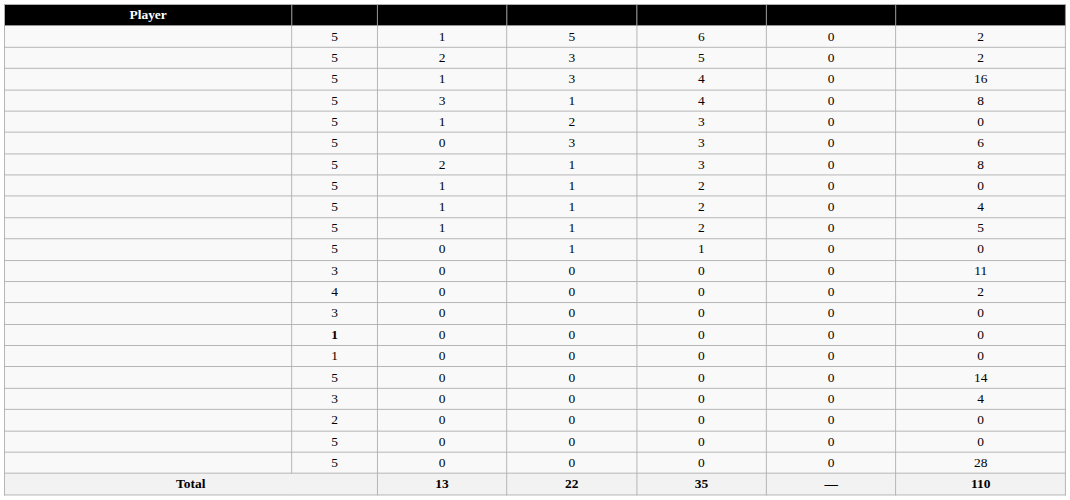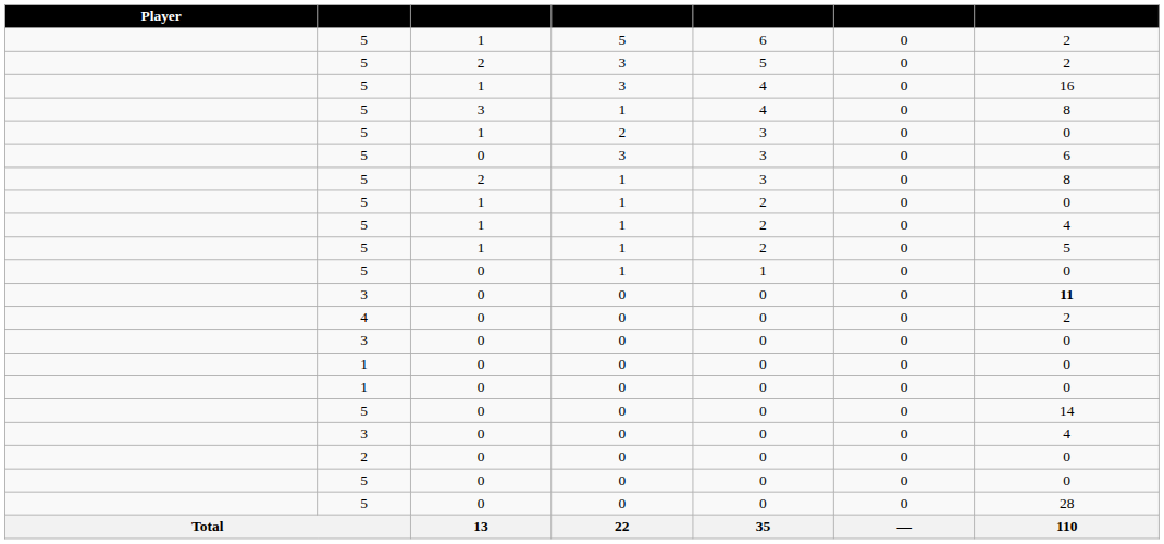row 13 | column 7: normal -> bold
row 16 | column 2: bold -> normal
